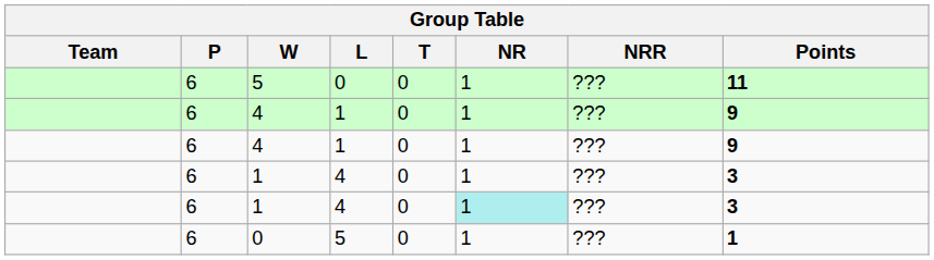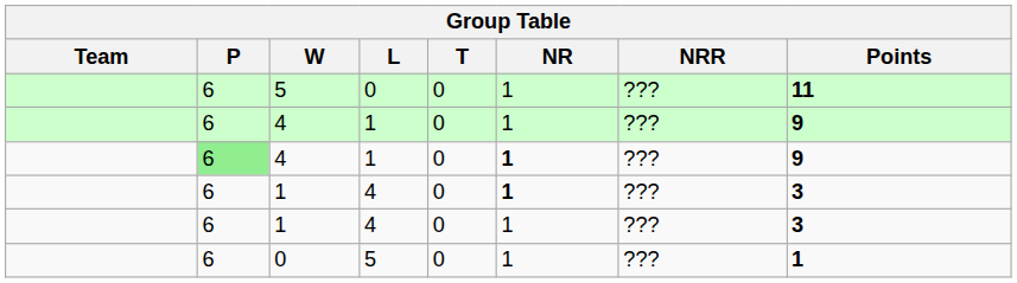row 5 | P: no background -> lightgreen background
row 5 | NR: normal -> bold
row 6 | NR: normal -> bold
row 7 | NR: paleturquoise background -> no background
